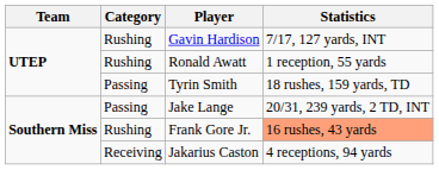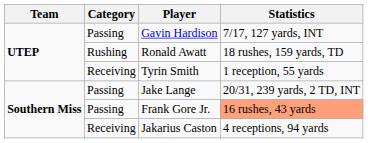Gavin Hardison | Category: Rushing -> Passing
Ronald Awatt | Statistics: 1 reception, 55 yards -> 18 rushes, 159 yards, TD
Tyrin Smith | Category: Passing -> Receiving
Tyrin Smith | Statistics: 18 rushes, 159 yards, TD -> 1 reception, 55 yards
Frank Gore Jr. | Category: Rushing -> Passing
